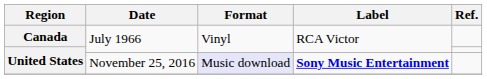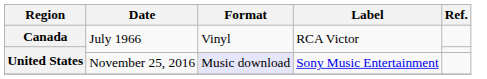United States / November 25, 2016 | Label: bold -> normal
